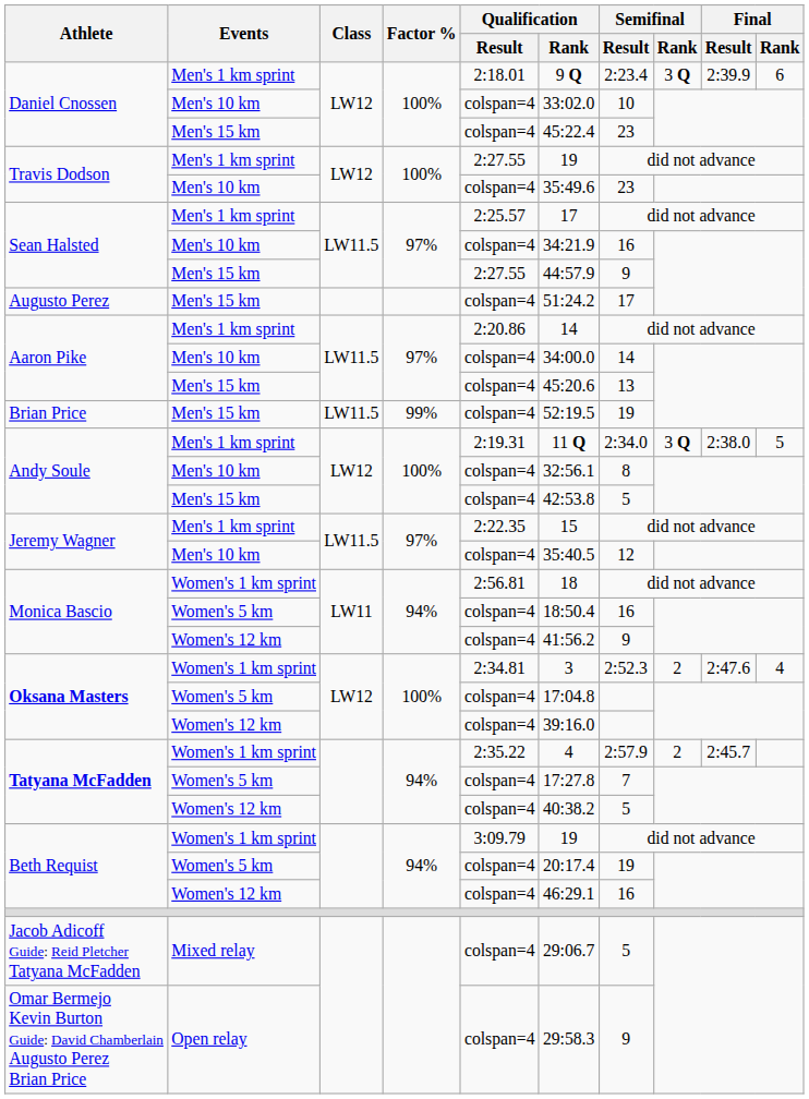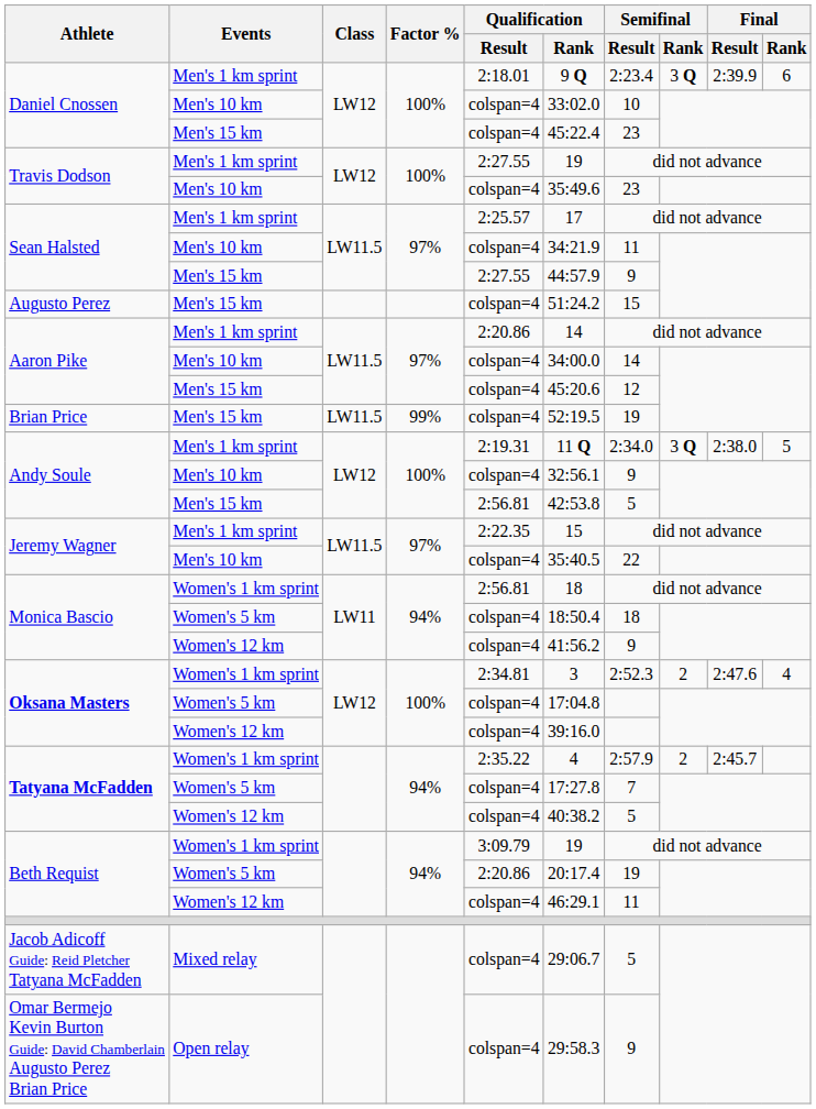Sean Halsted / Men's 10 km | Semifinal / Result: 16 -> 11
Augusto Perez | Semifinal / Result: 17 -> 15
Aaron Pike / Men's 15 km | Semifinal / Result: 13 -> 12
Andy Soule / Men's 10 km | Semifinal / Result: 8 -> 9
Andy Soule / Men's 15 km | Qualification / Result: colspan=4 -> 2:56.81
Jeremy Wagner / Men's 10 km | Semifinal / Result: 12 -> 22
Monica Bascio / Women's 5 km | Semifinal / Result: 16 -> 18
Beth Requist / Women's 5 km | Qualification / Result: colspan=4 -> 2:20.86
Beth Requist / Women's 12 km | Semifinal / Result: 16 -> 11
